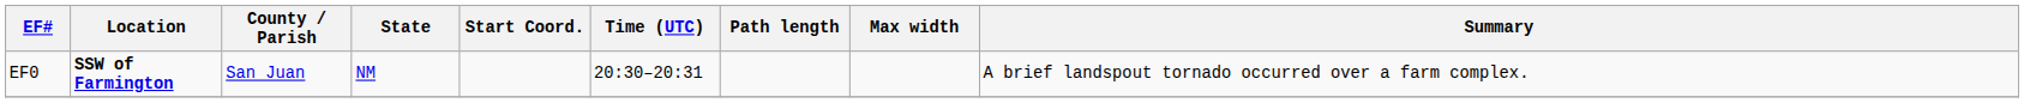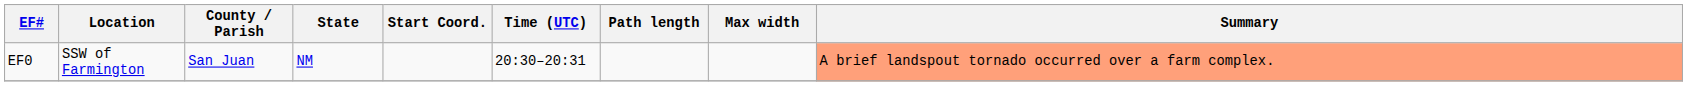EF0 | Location: bold -> normal
EF0 | Summary: no background -> lightsalmon background
